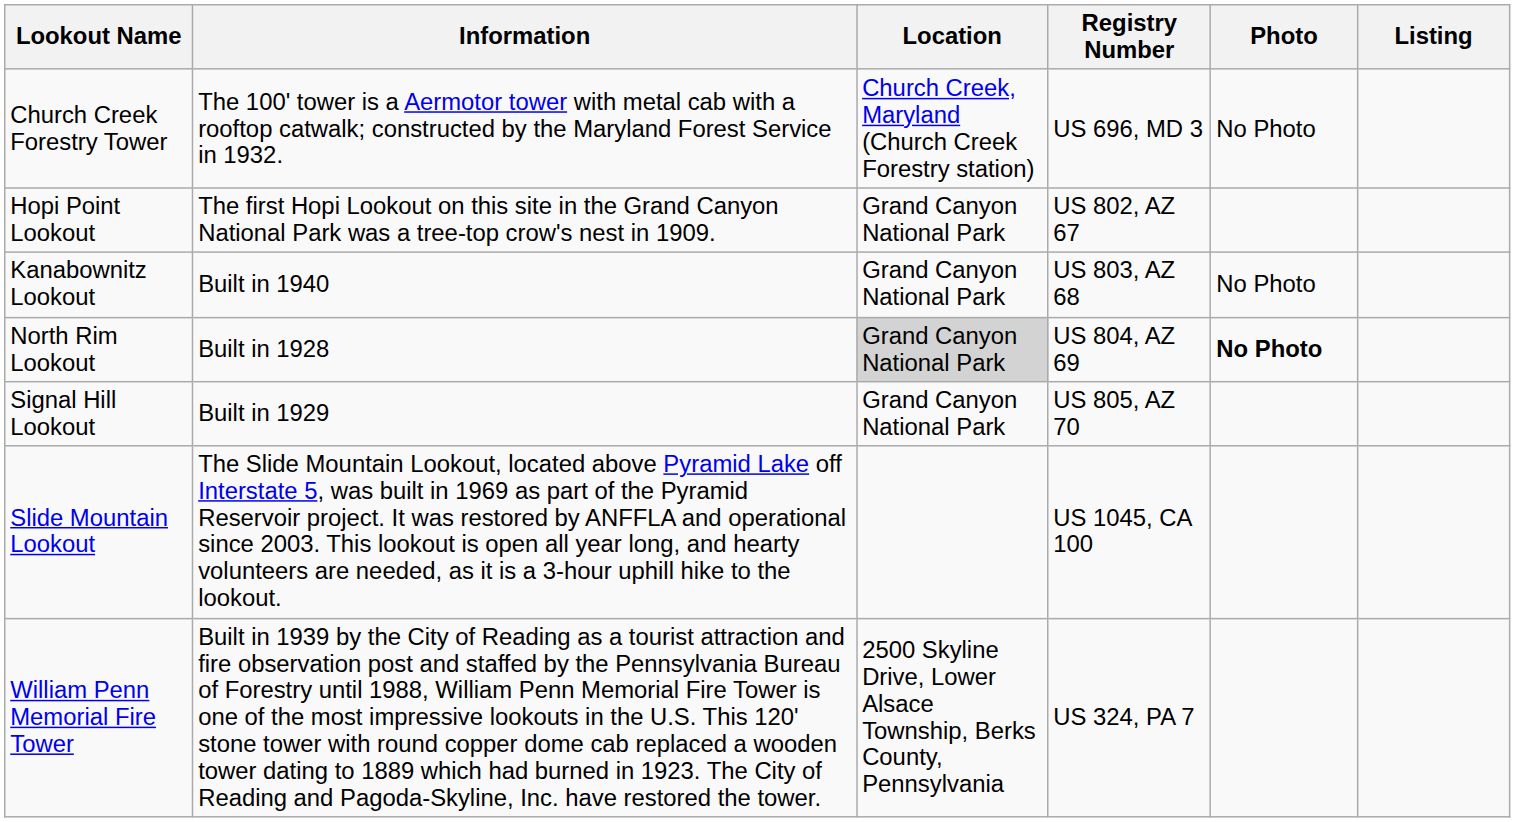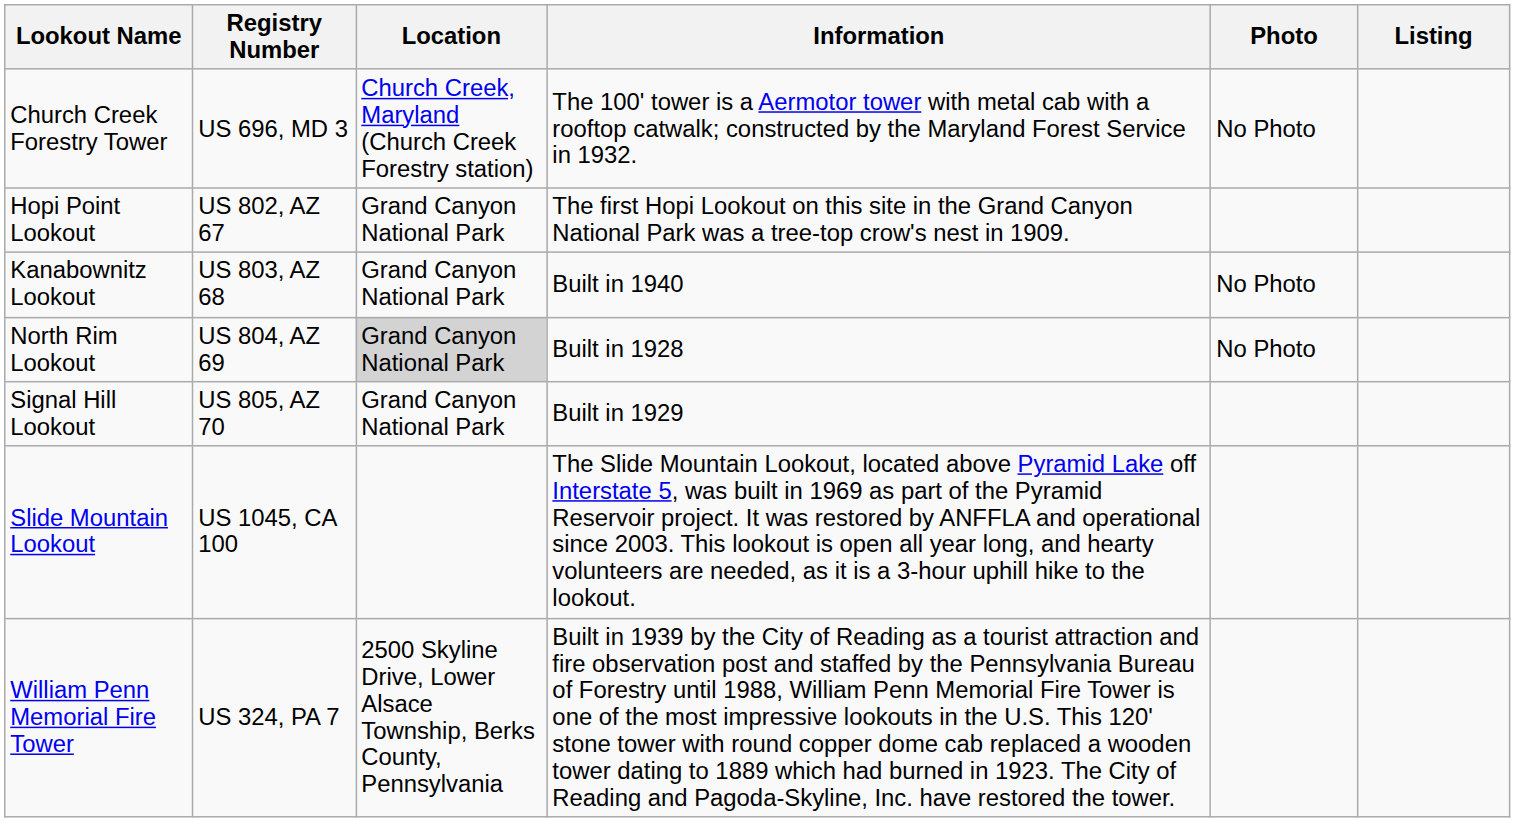columns swapped: Registry Number <-> Information
North Rim Lookout | Photo: bold -> normal
